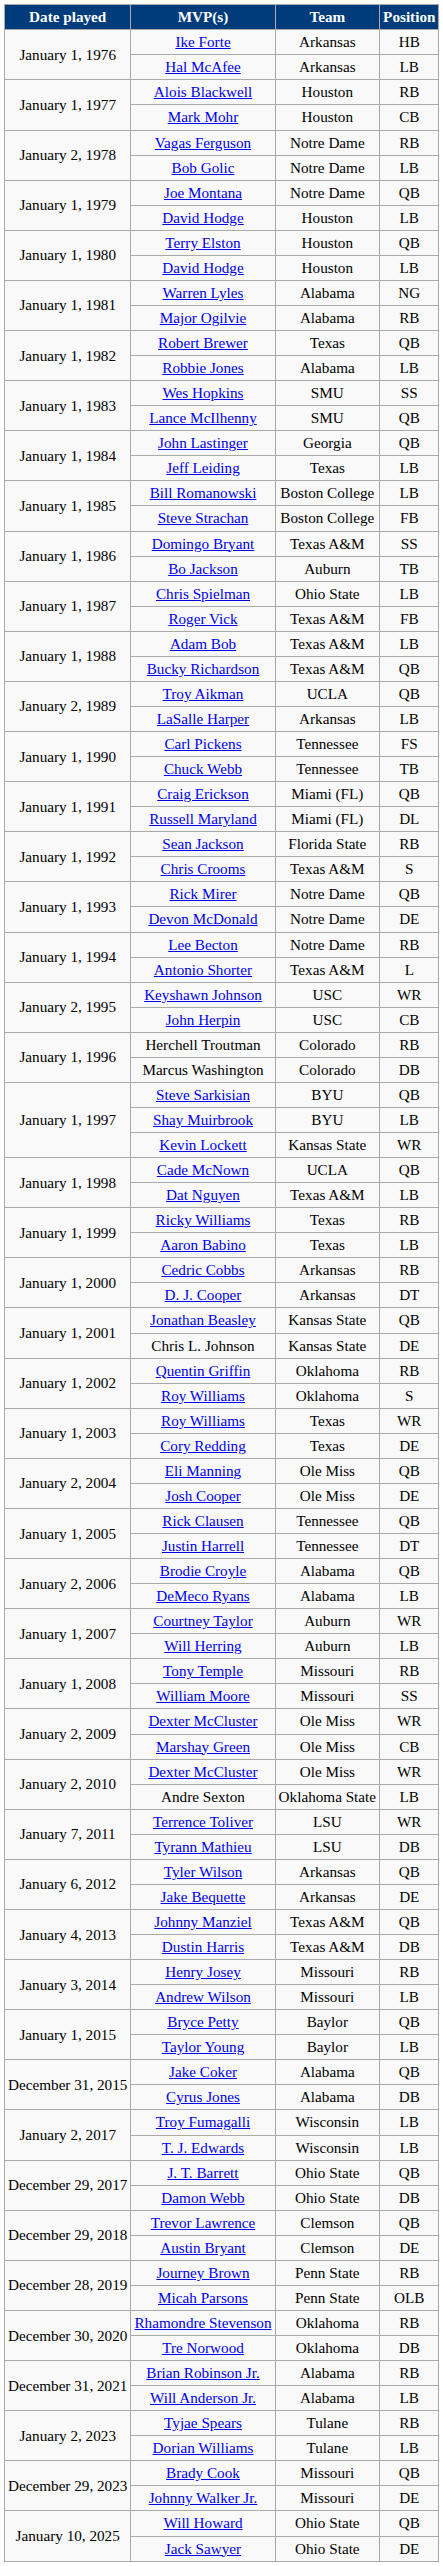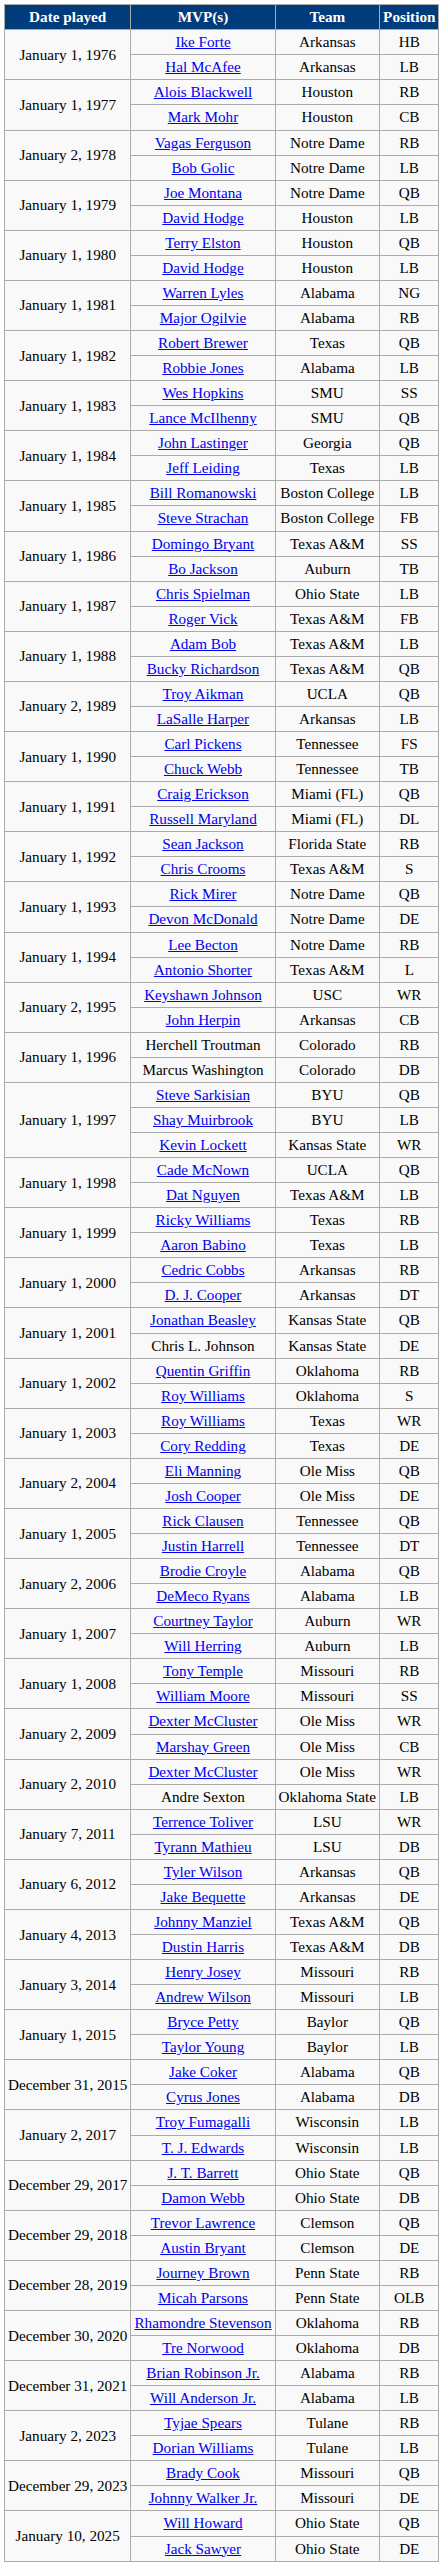John Herpin | Team: USC -> Arkansas
